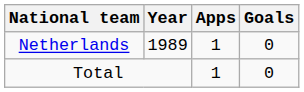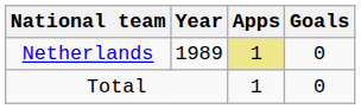Netherlands | Apps: no background -> khaki background
